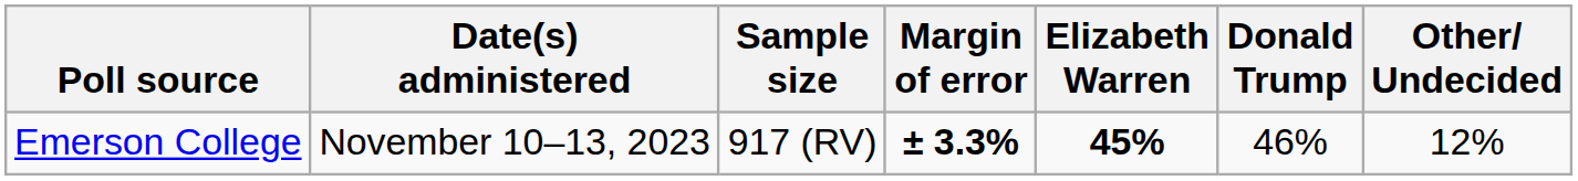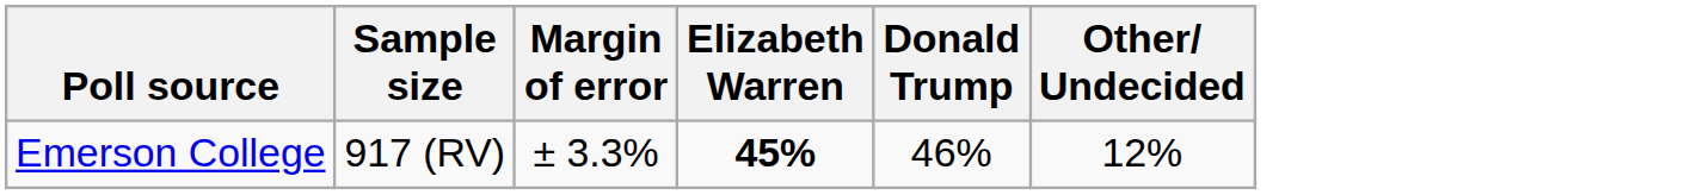- column: Date(s) administered | November 10–13, 2023
Emerson College | Margin of error: bold -> normal
